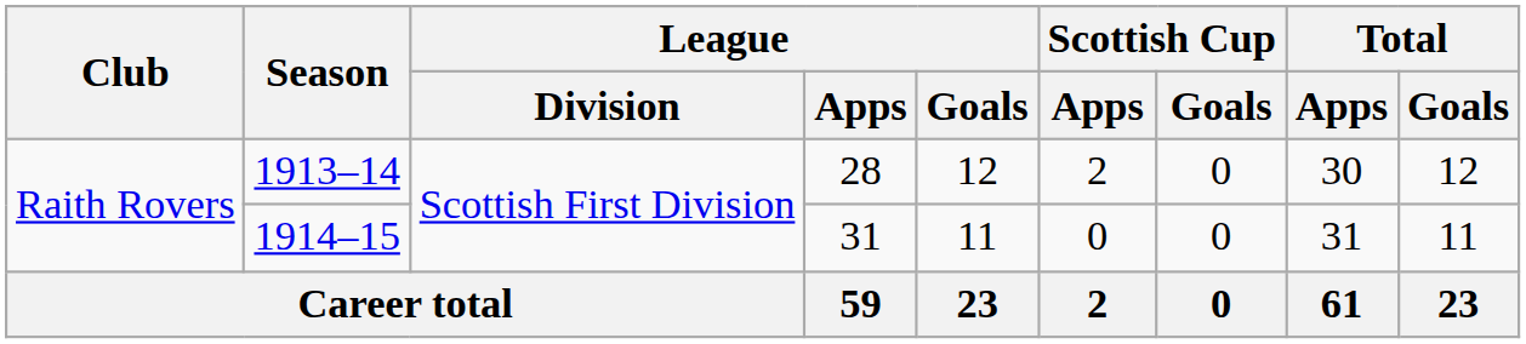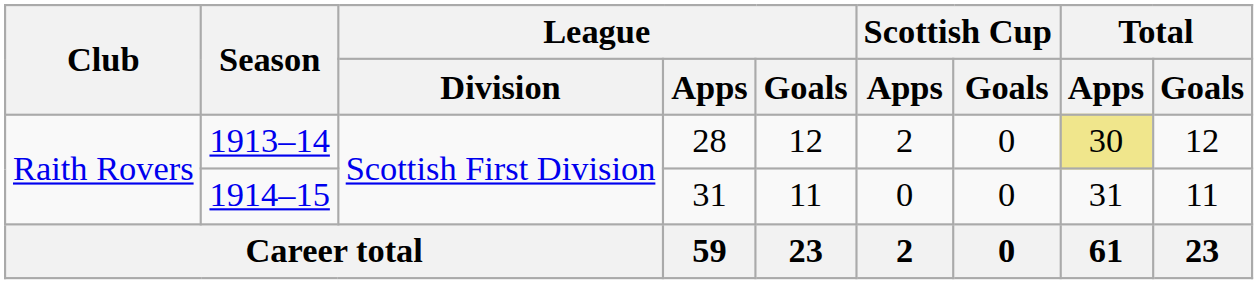1913–14 | Total / Apps: no background -> khaki background
